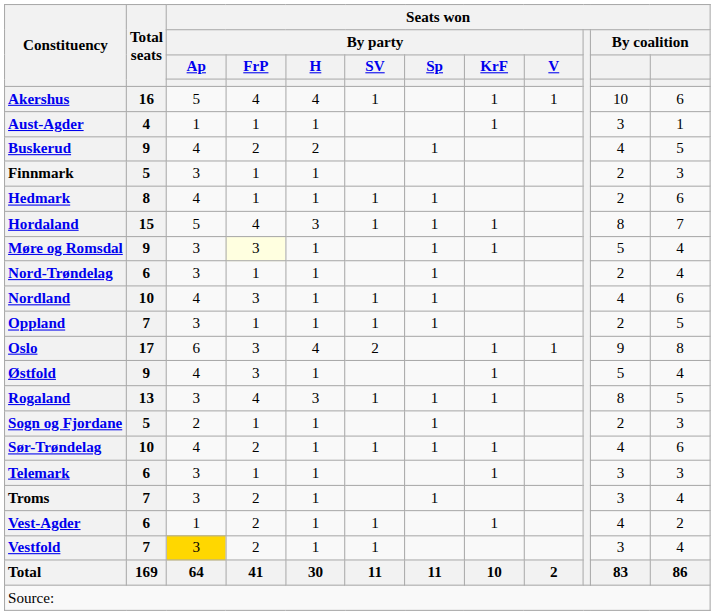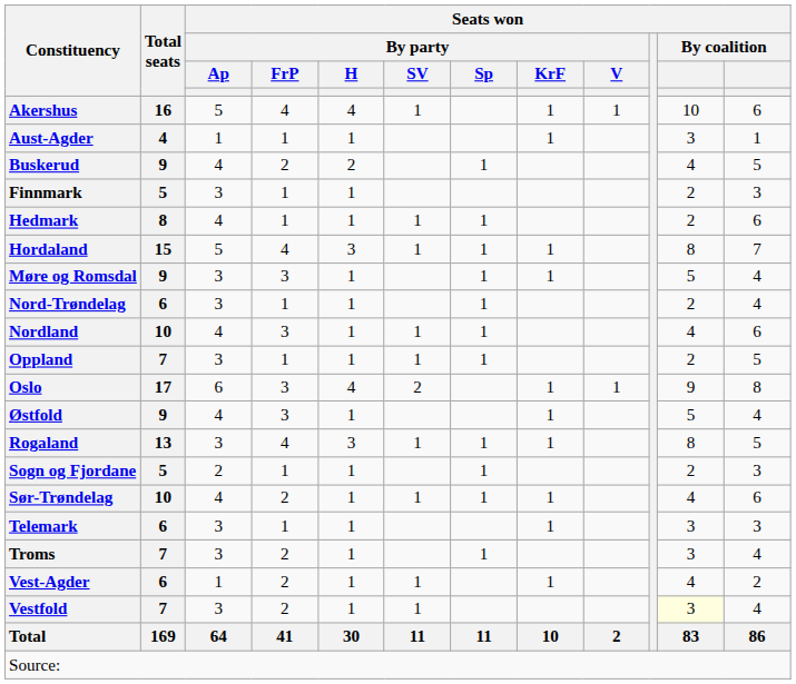Møre og Romsdal | Seats won / By party / FrP: lightyellow background -> no background
Vestfold | Seats won / By party / Ap: gold background -> no background
Vestfold | column 11: no background -> lightyellow background
